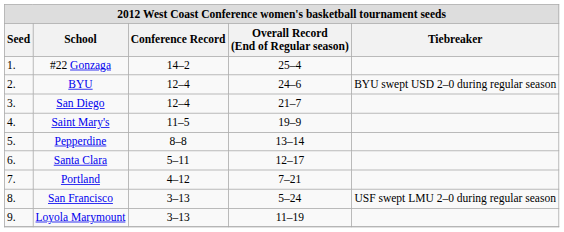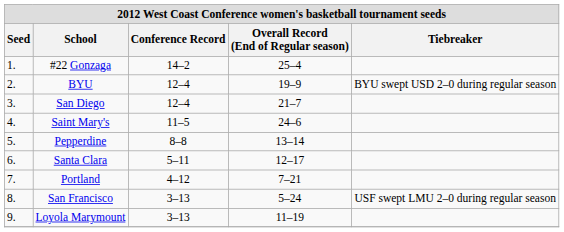BYU | Overall Record (End of Regular season): 24–6 -> 19–9
Saint Mary's | Overall Record (End of Regular season): 19–9 -> 24–6
